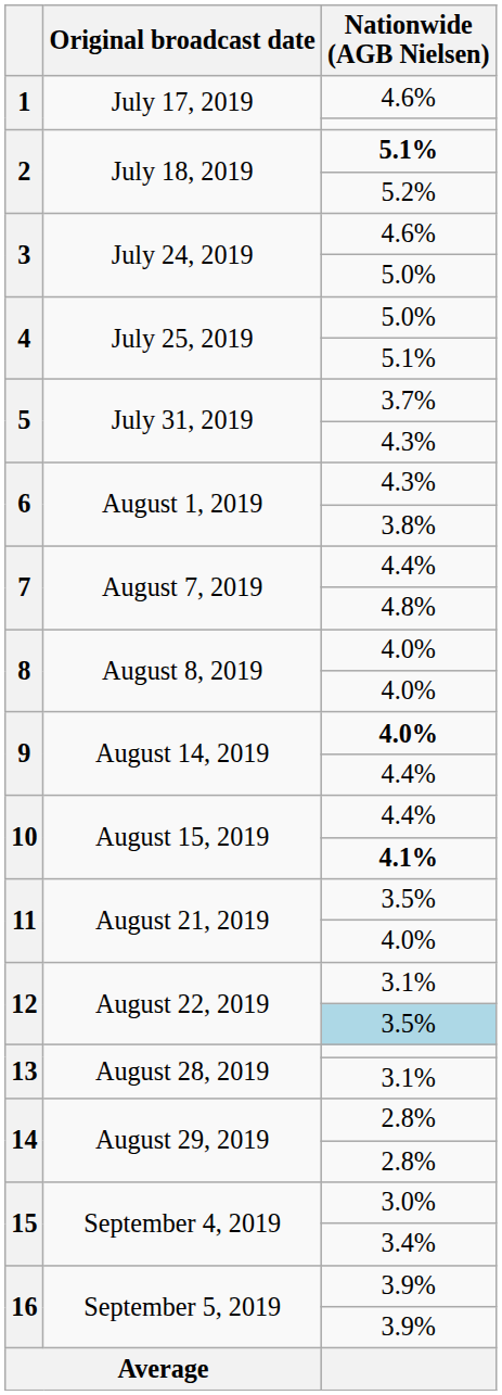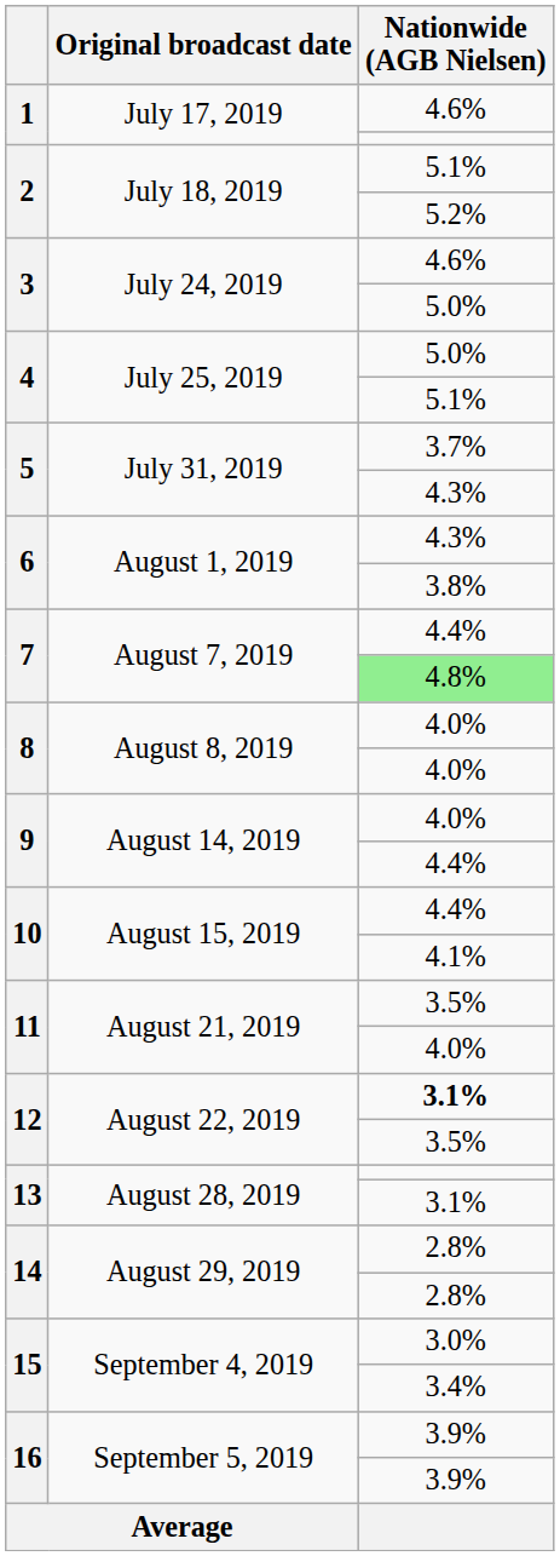2 / 5.1% | Nationwide (AGB Nielsen): bold -> normal
4.8% | Nationwide (AGB Nielsen): no background -> lightgreen background
9 / 4.0% | Nationwide (AGB Nielsen): bold -> normal
4.1% | Nationwide (AGB Nielsen): bold -> normal
12 / 3.1% | Nationwide (AGB Nielsen): normal -> bold
12 / 3.5% | Nationwide (AGB Nielsen): lightblue background -> no background
